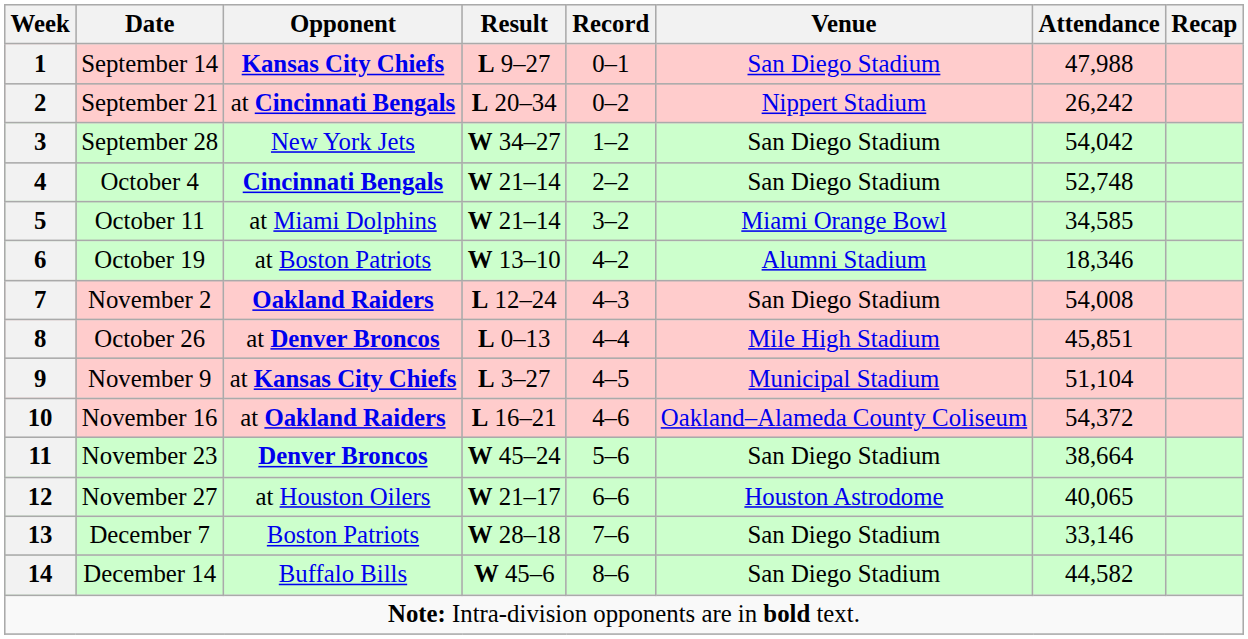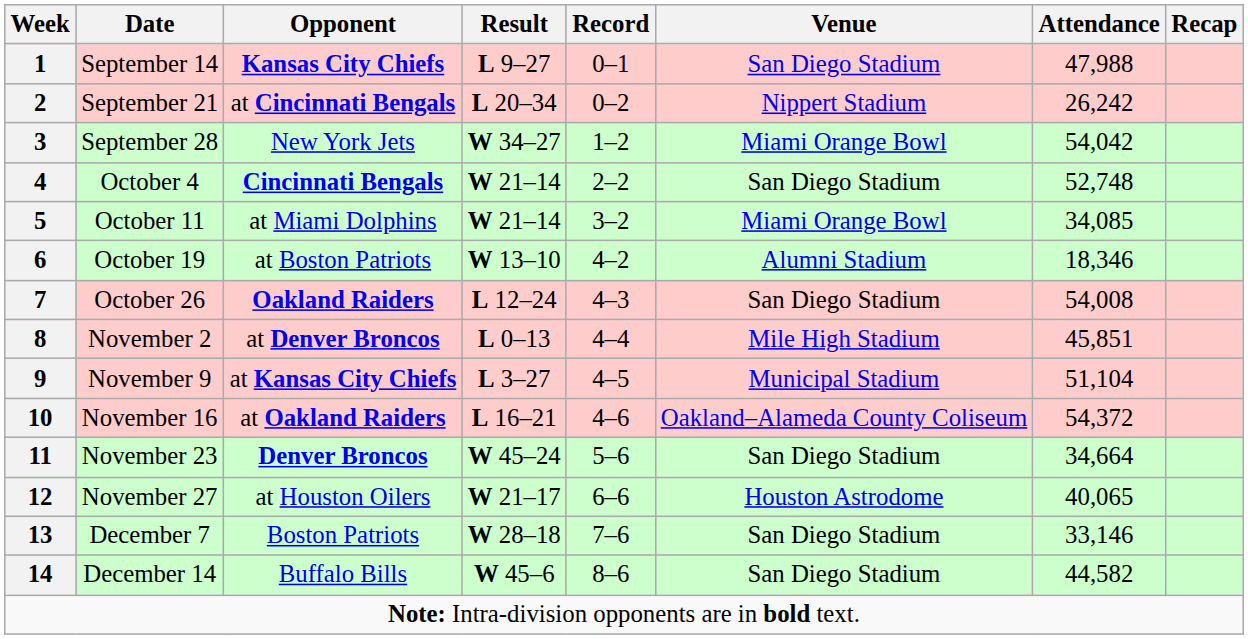3 | Venue: San Diego Stadium -> Miami Orange Bowl
5 | Attendance: 34,585 -> 34,085
7 | Date: November 2 -> October 26
8 | Date: October 26 -> November 2
11 | Attendance: 38,664 -> 34,664
